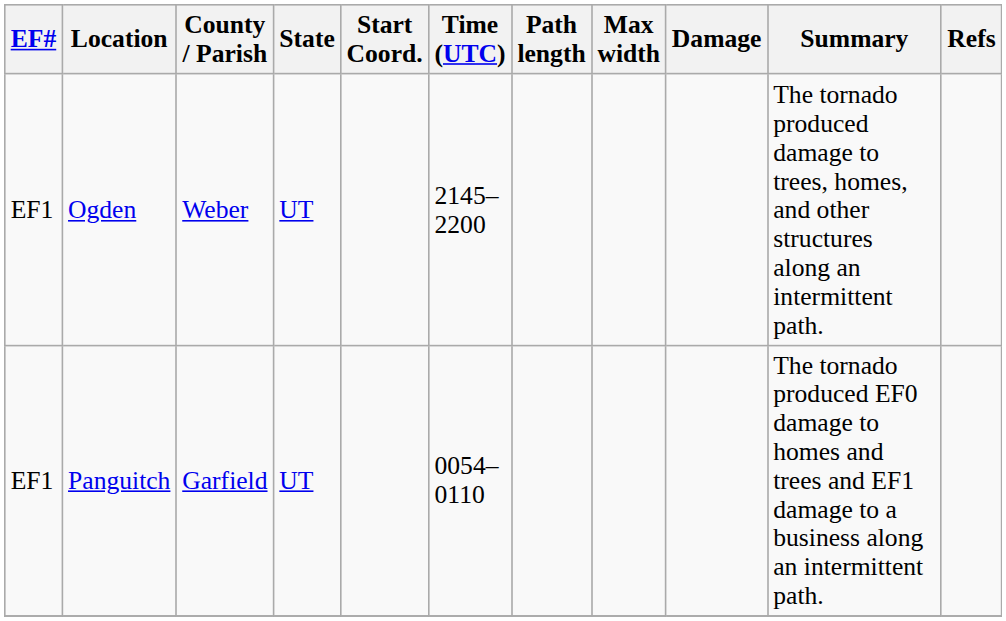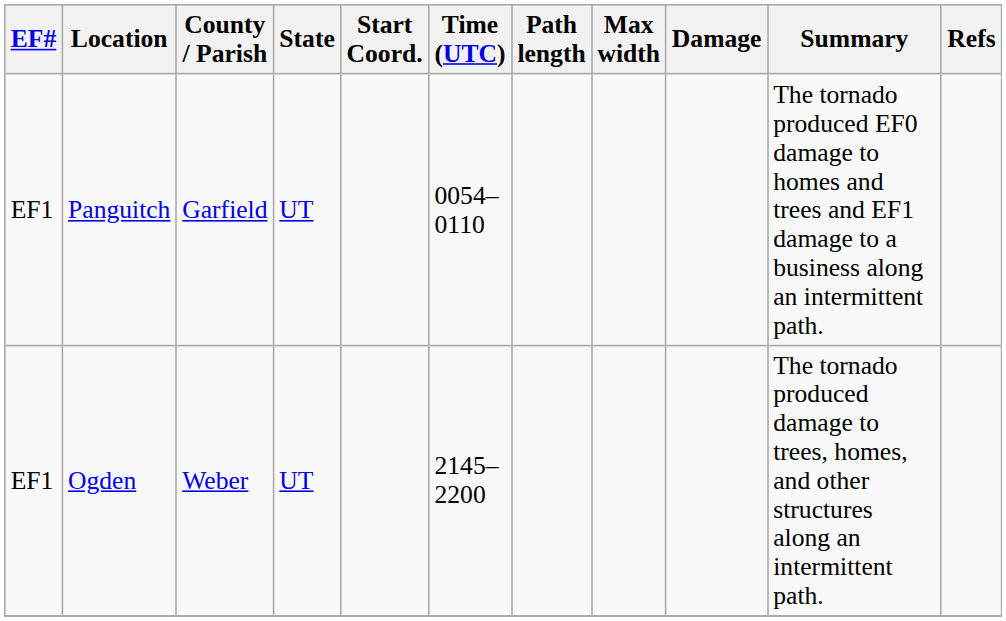rows swapped: Ogden <-> Panguitch
